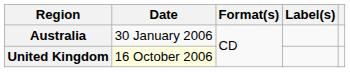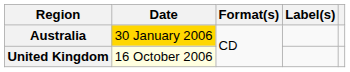Australia | Date: no background -> gold background
